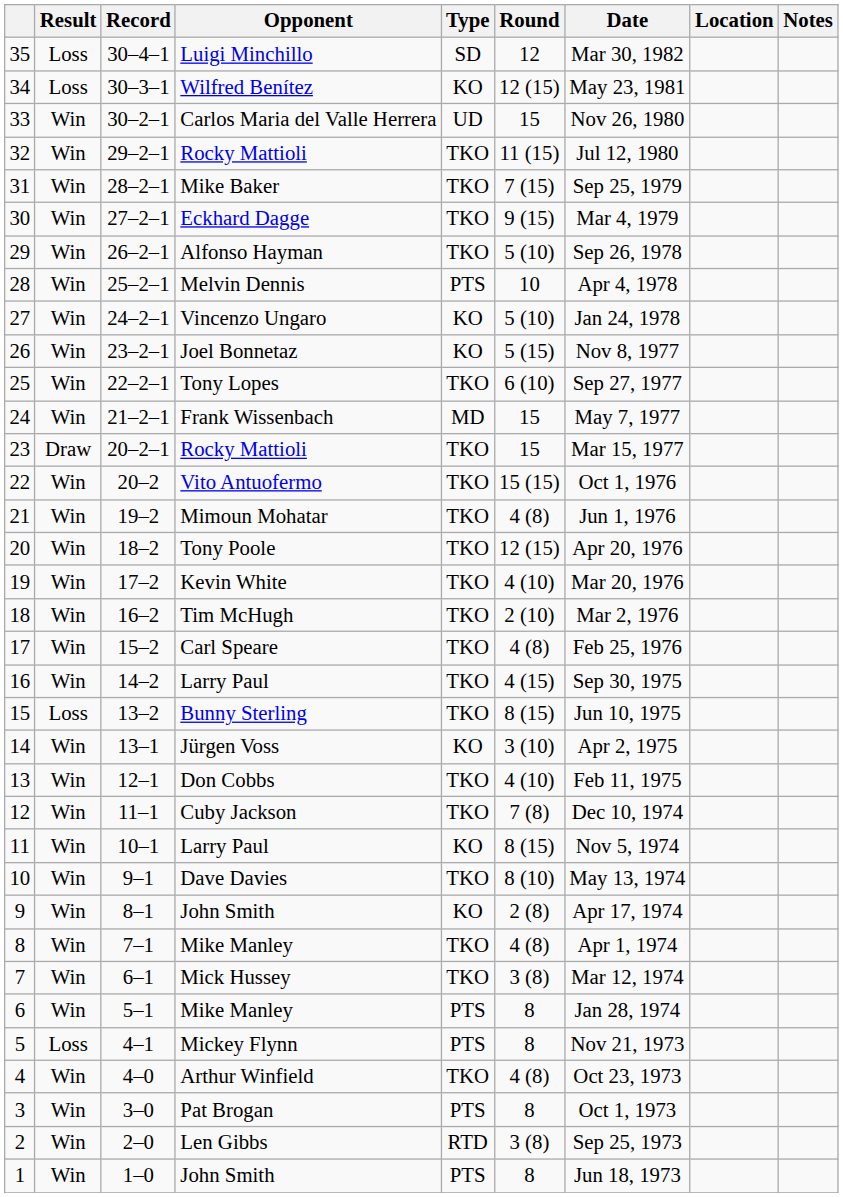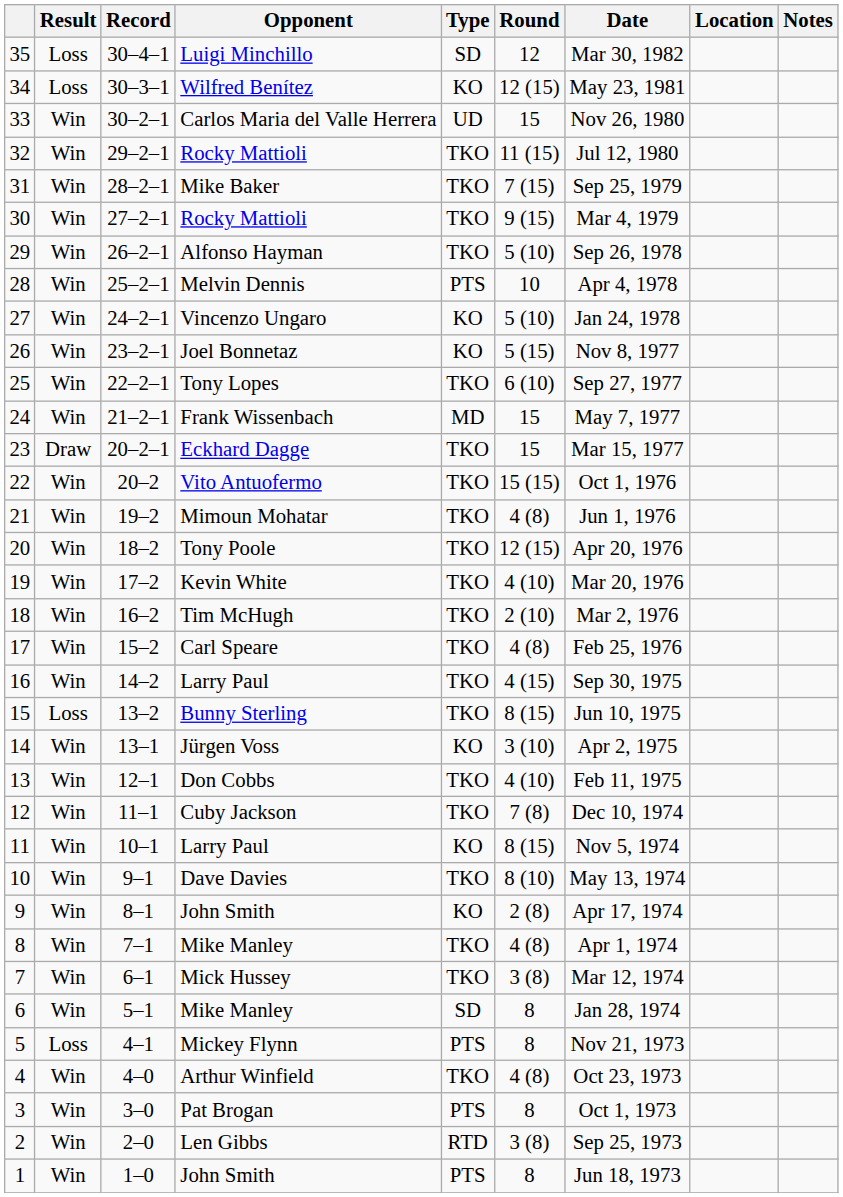30 | Opponent: Eckhard Dagge -> Rocky Mattioli
23 | Opponent: Rocky Mattioli -> Eckhard Dagge
6 | Type: PTS -> SD
